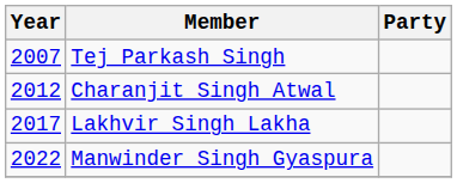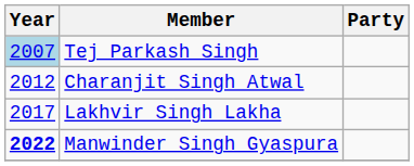Tej Parkash Singh | Year: no background -> lightblue background
Manwinder Singh Gyaspura | Year: normal -> bold
